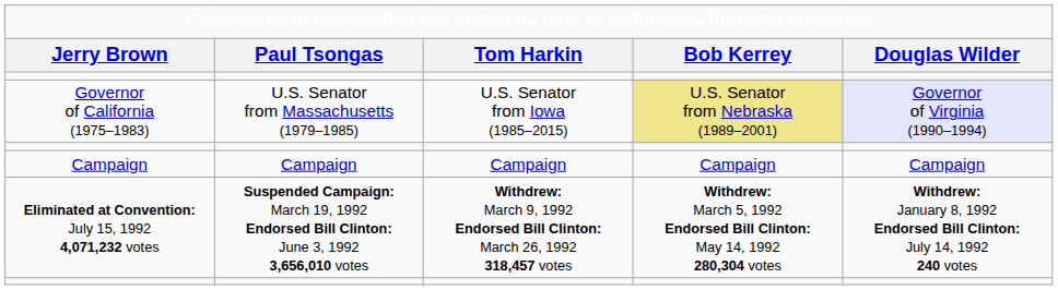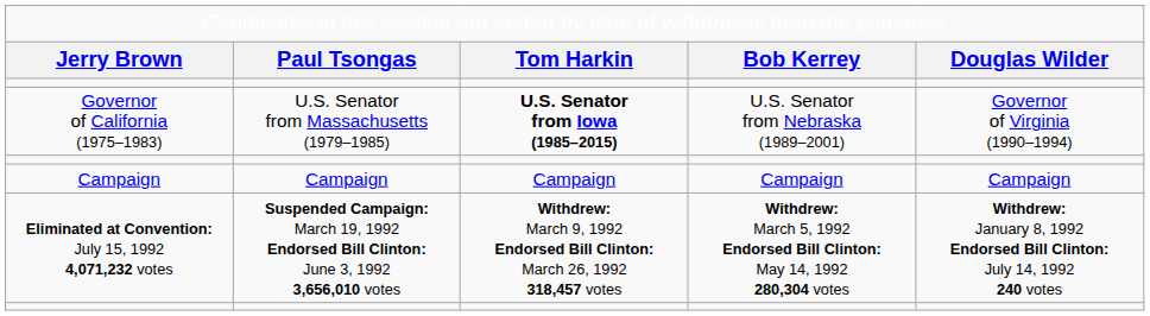Governor of California (1975–1983) | column 3: normal -> bold
Governor of California (1975–1983) | column 4: khaki background -> no background
Governor of California (1975–1983) | column 5: lavender background -> no background
